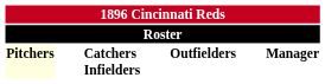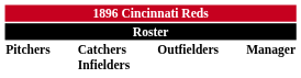Pitchers | column 1: lightyellow background -> no background
